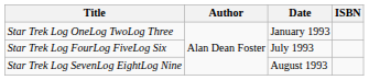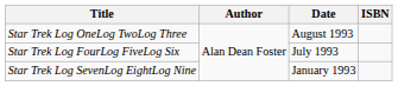Star Trek Log OneLog TwoLog Three | Date: January 1993 -> August 1993
Star Trek Log SevenLog EightLog Nine | Date: August 1993 -> January 1993
